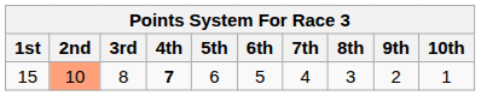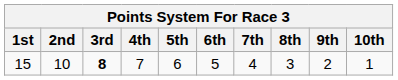15 | 2nd: lightsalmon background -> no background
15 | 3rd: normal -> bold
15 | 4th: bold -> normal
